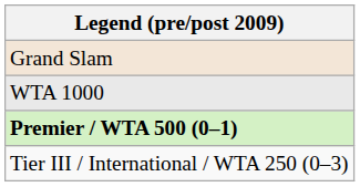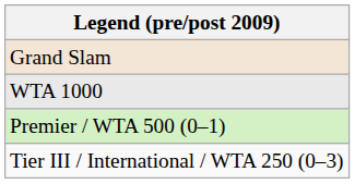row 4 | column 1: bold -> normal
